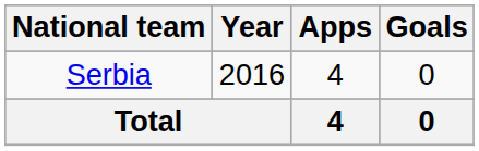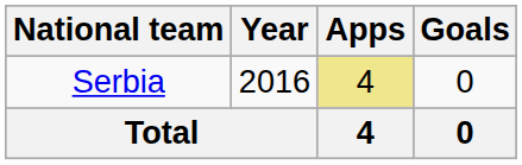Serbia | Apps: no background -> khaki background
